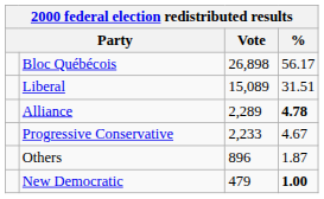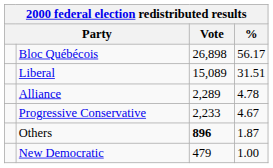Alliance | %: bold -> normal
Others | Vote: normal -> bold
New Democratic | %: bold -> normal
